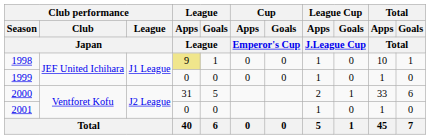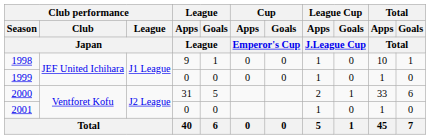1998 | League / Apps / League: khaki background -> no background
